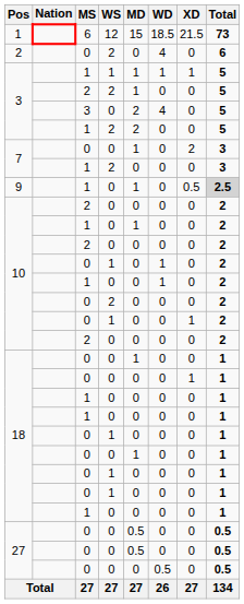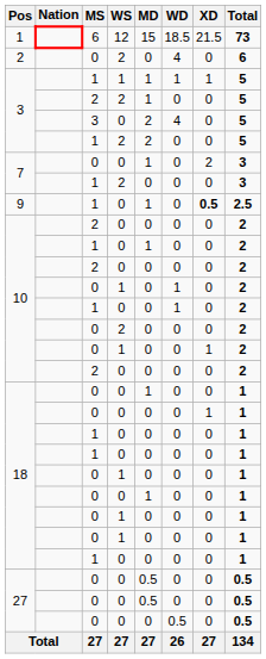9 | XD: normal -> bold
9 | Total: lightgrey background -> no background
